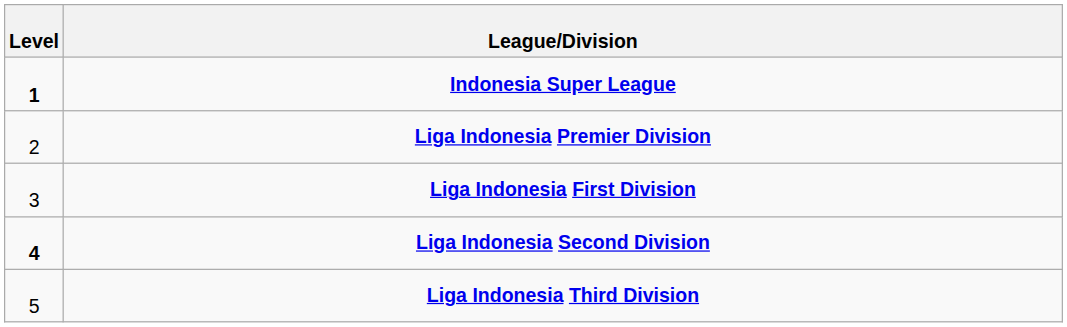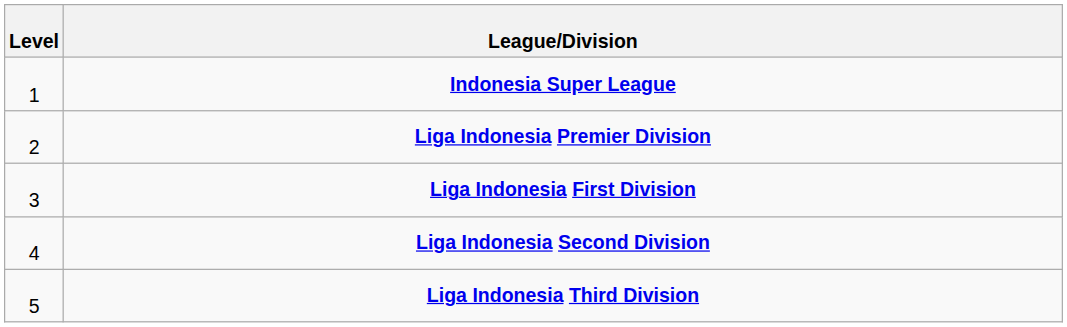Indonesia Super League | Level: bold -> normal
Liga Indonesia Second Division | Level: bold -> normal
